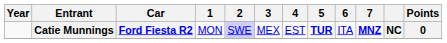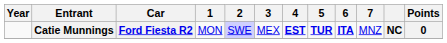Catie Munnings | 4: normal -> bold
Catie Munnings | 6: normal -> bold
Catie Munnings | 7: bold -> normal
